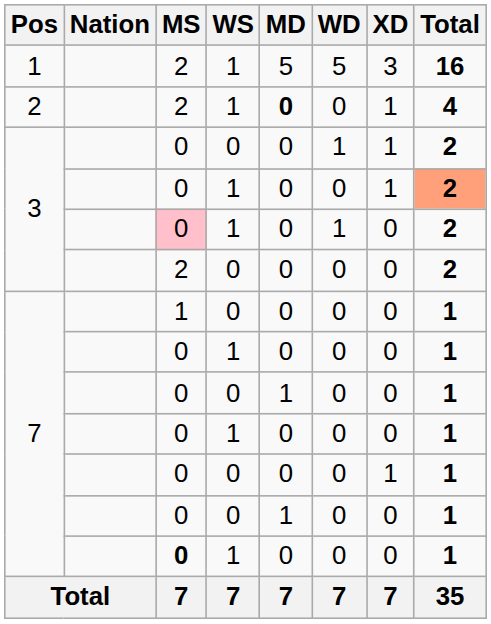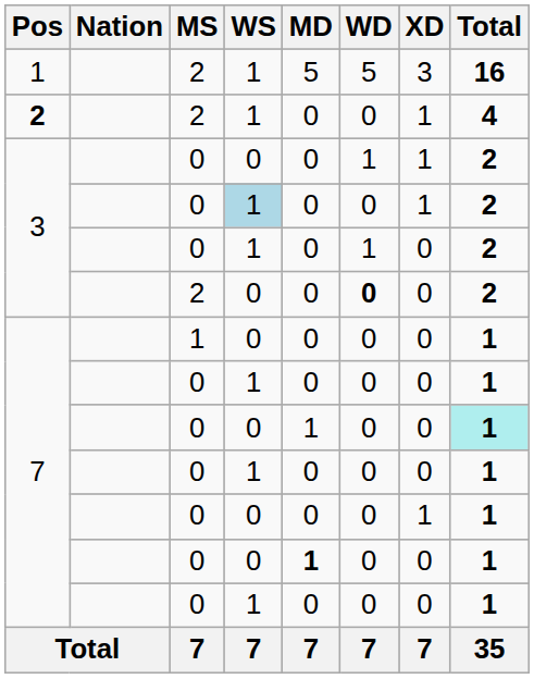row 3 | Pos: normal -> bold
row 3 | MD: bold -> normal
row 5 | WS: no background -> lightblue background
row 5 | Total: lightsalmon background -> no background
row 6 | MS: pink background -> no background
row 7 | WD: normal -> bold
row 10 | Total: no background -> paleturquoise background
row 13 | MD: normal -> bold
row 14 | MS: bold -> normal
